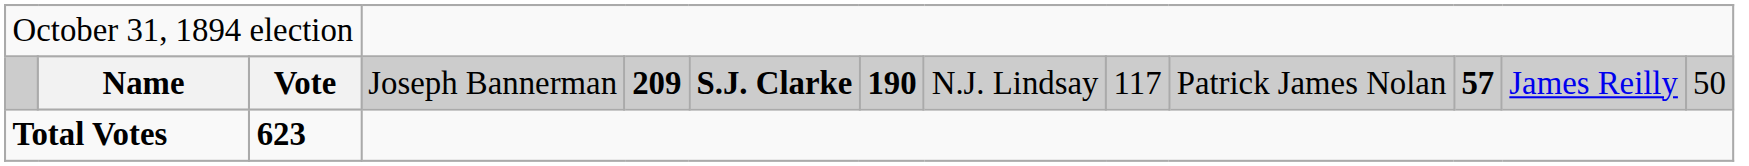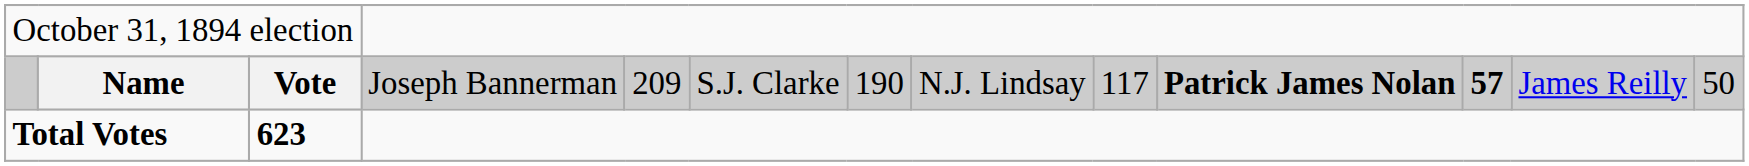row 2 | column 5: bold -> normal
row 2 | column 6: bold -> normal
row 2 | column 7: bold -> normal
row 2 | column 10: normal -> bold
